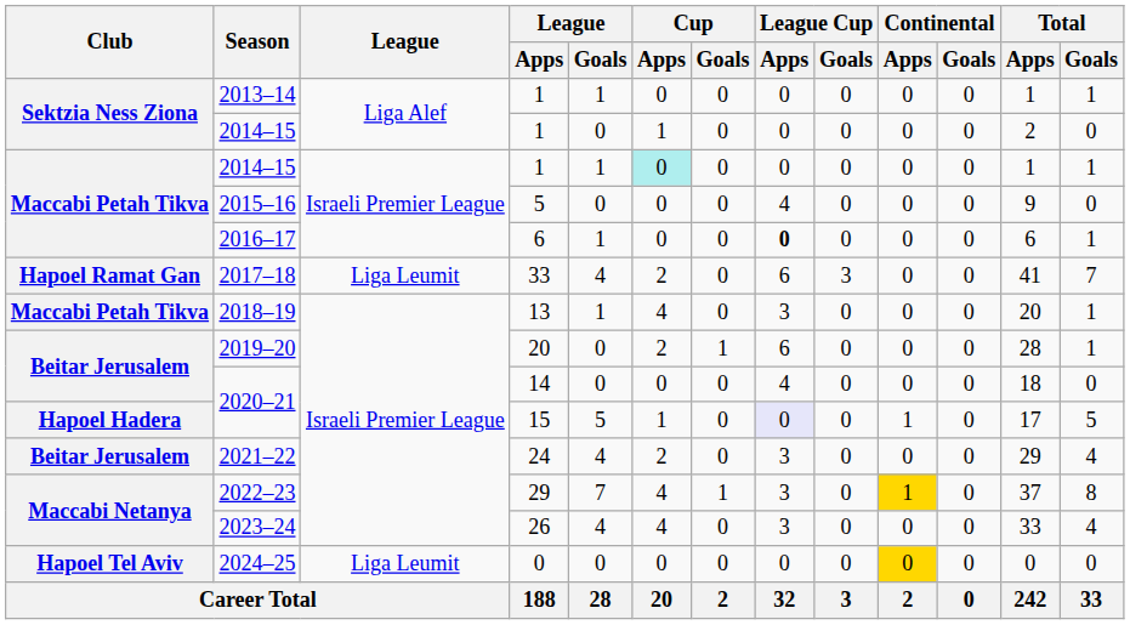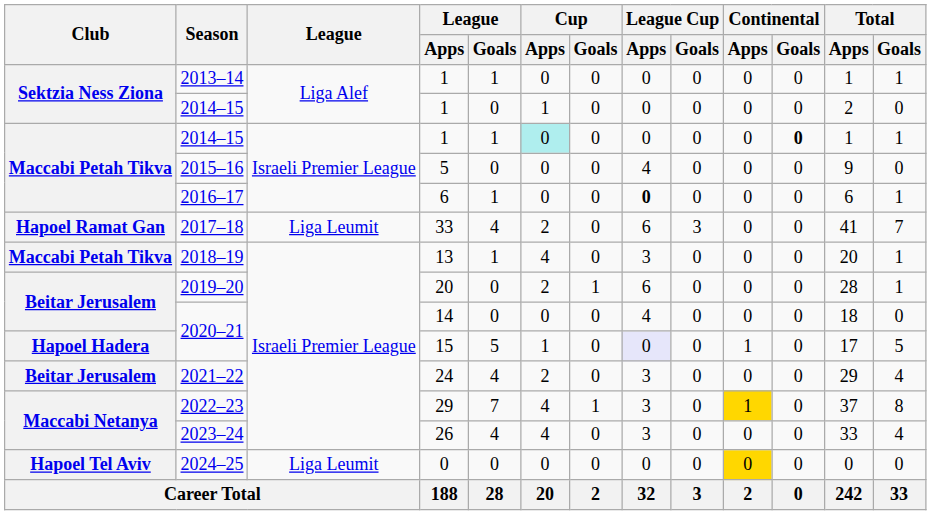Maccabi Petah Tikva / 2014–15 | Continental / Goals: normal -> bold
